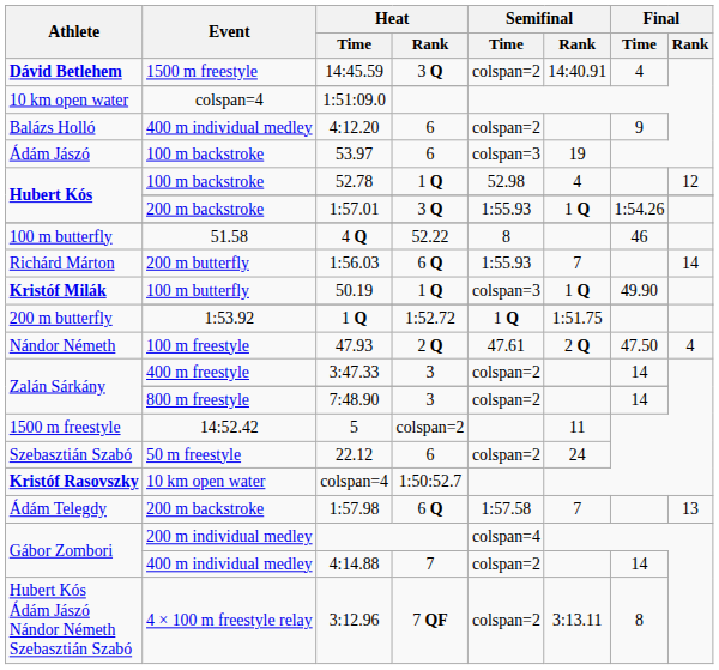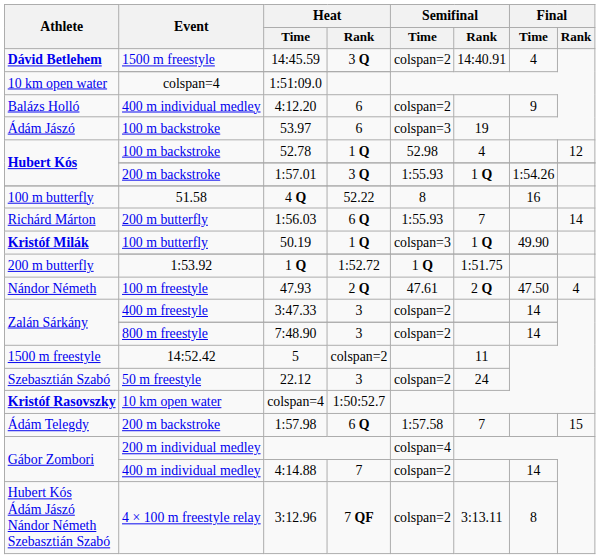4 Q | Final / Time: 46 -> 16
22.12 | Heat / Rank: 6 -> 3
1:57.98 | Final / Rank: 13 -> 15
